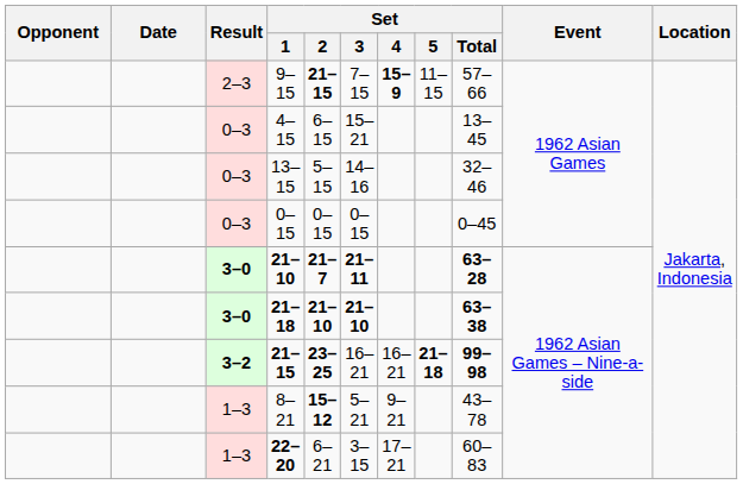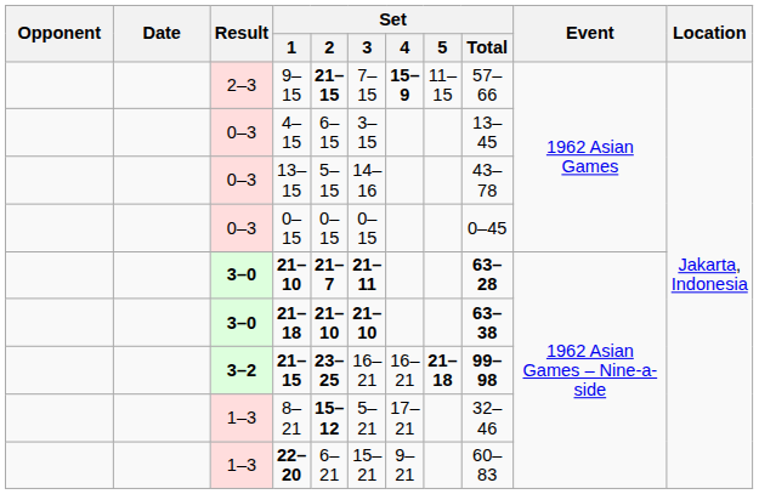4–15 | Set / 3: 15–21 -> 3–15
13–15 | Set / Total: 32–46 -> 43–78
8–21 | Set / 4: 9–21 -> 17–21
8–21 | Set / Total: 43–78 -> 32–46
22–20 | Set / 3: 3–15 -> 15–21
22–20 | Set / 4: 17–21 -> 9–21
